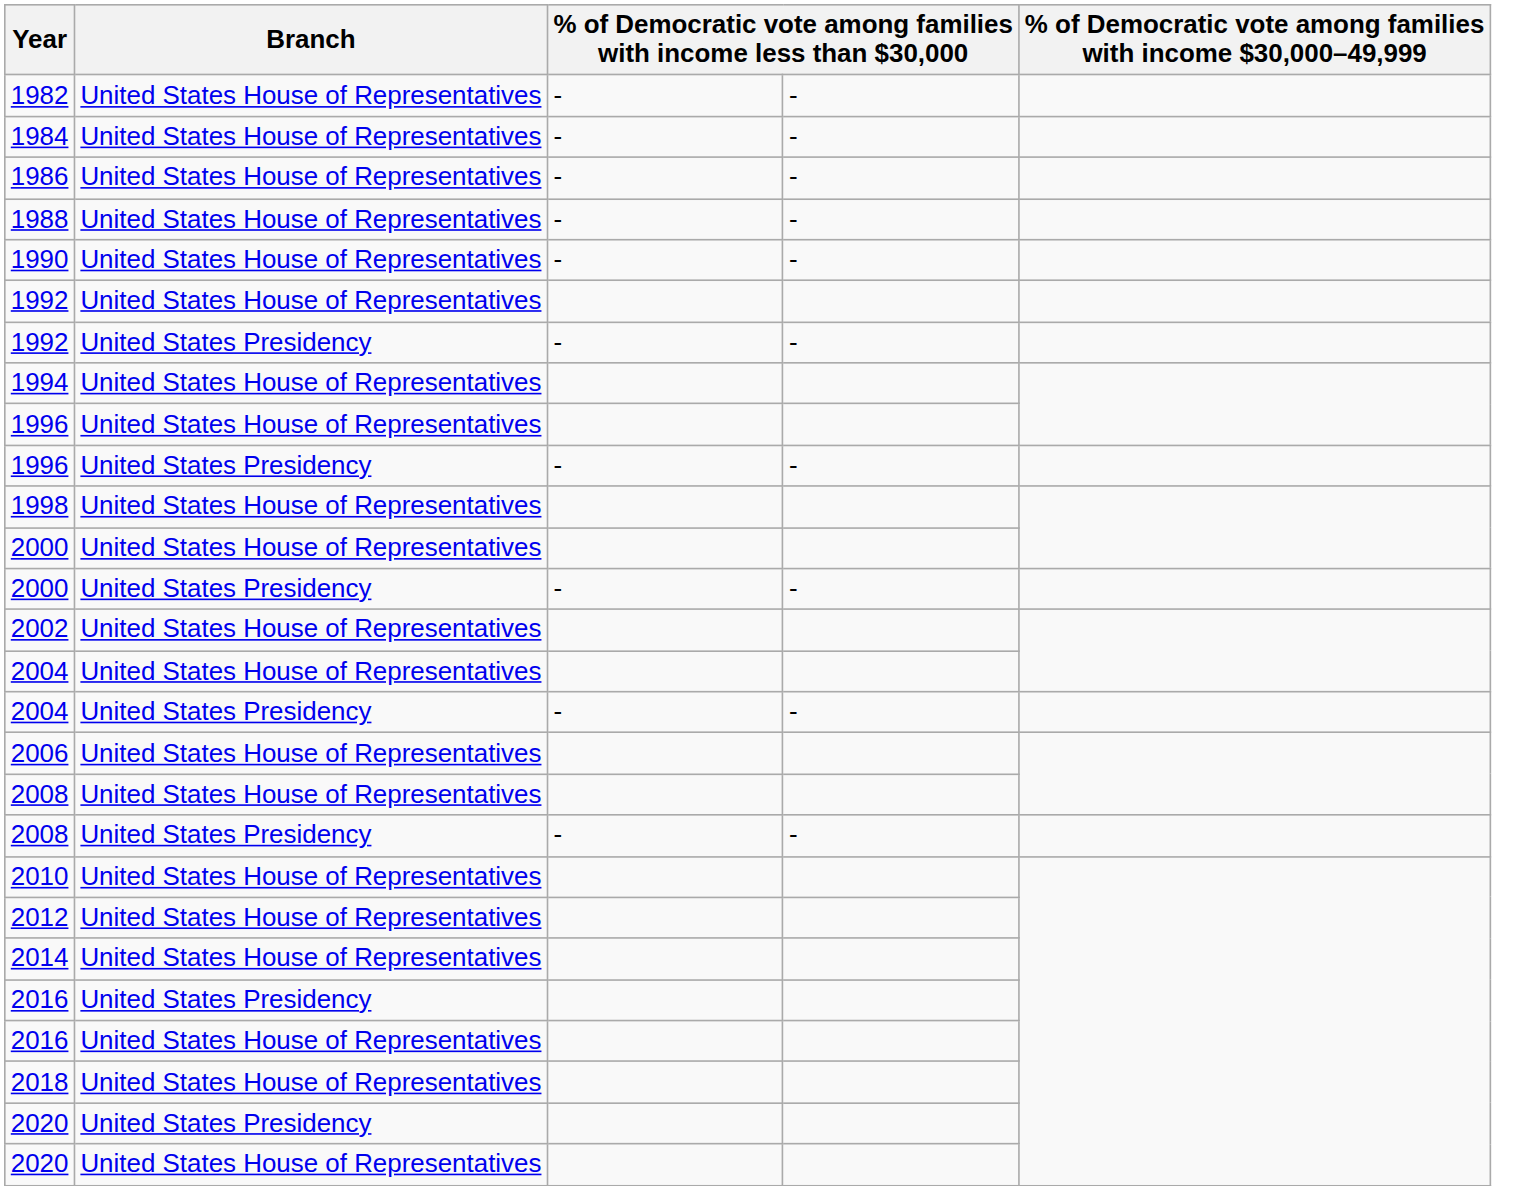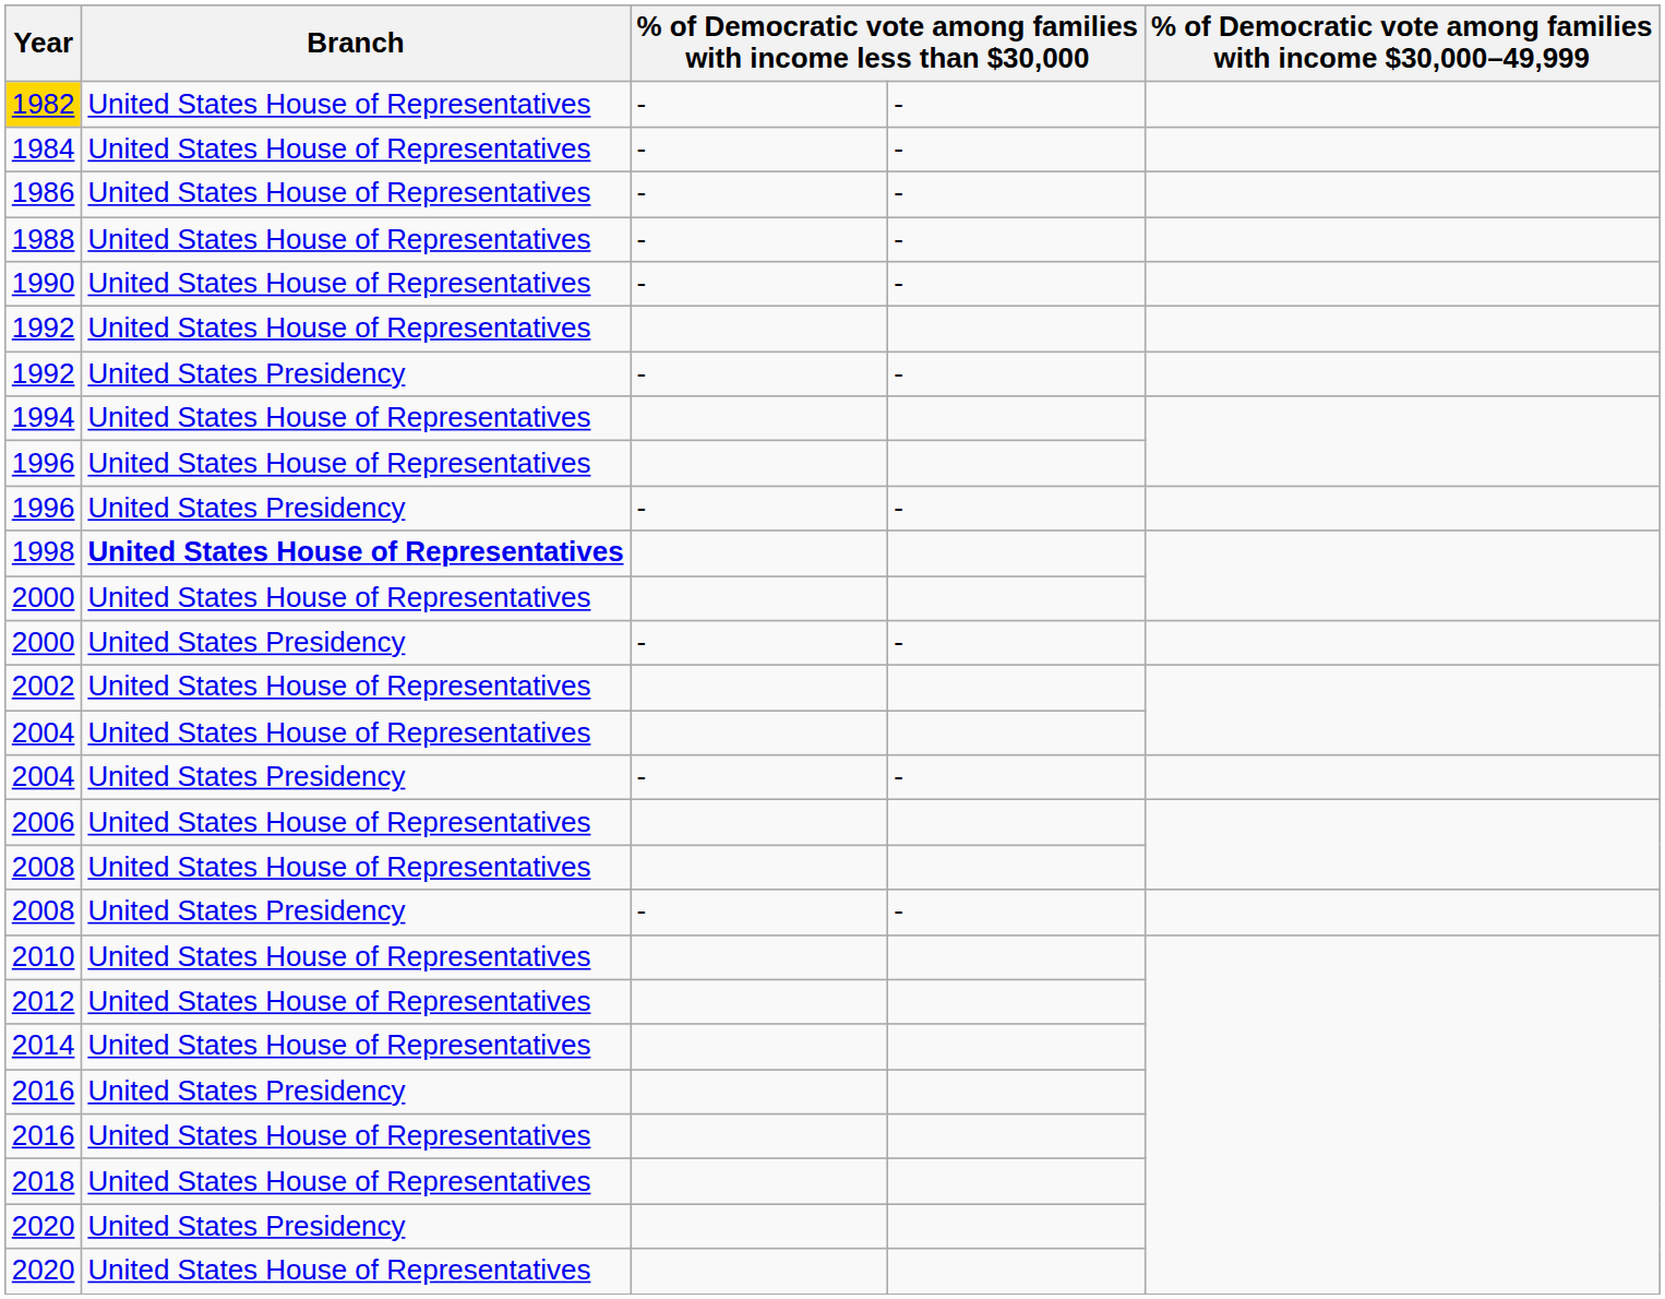1982 | Year: no background -> gold background
1998 | Branch: normal -> bold
